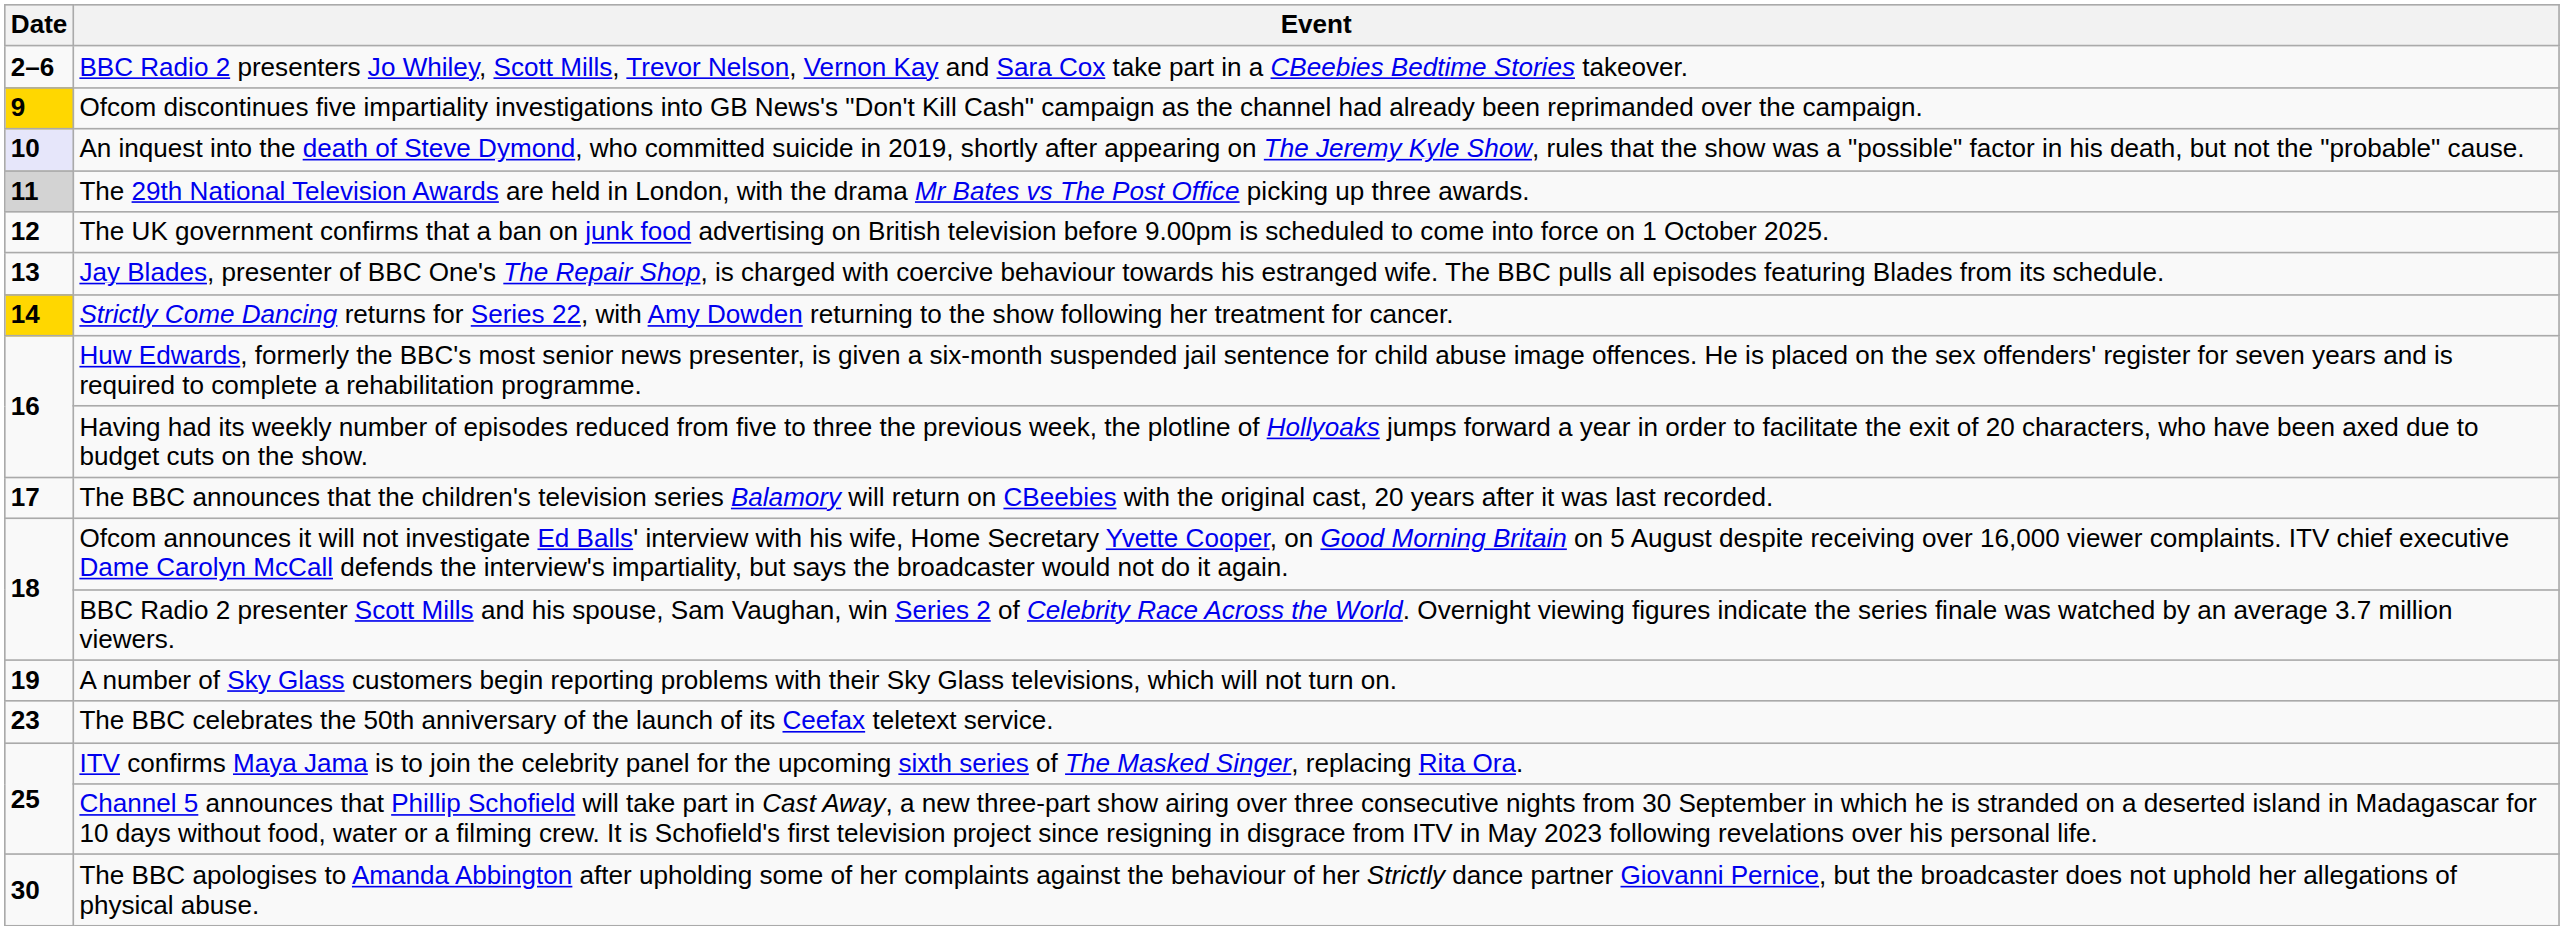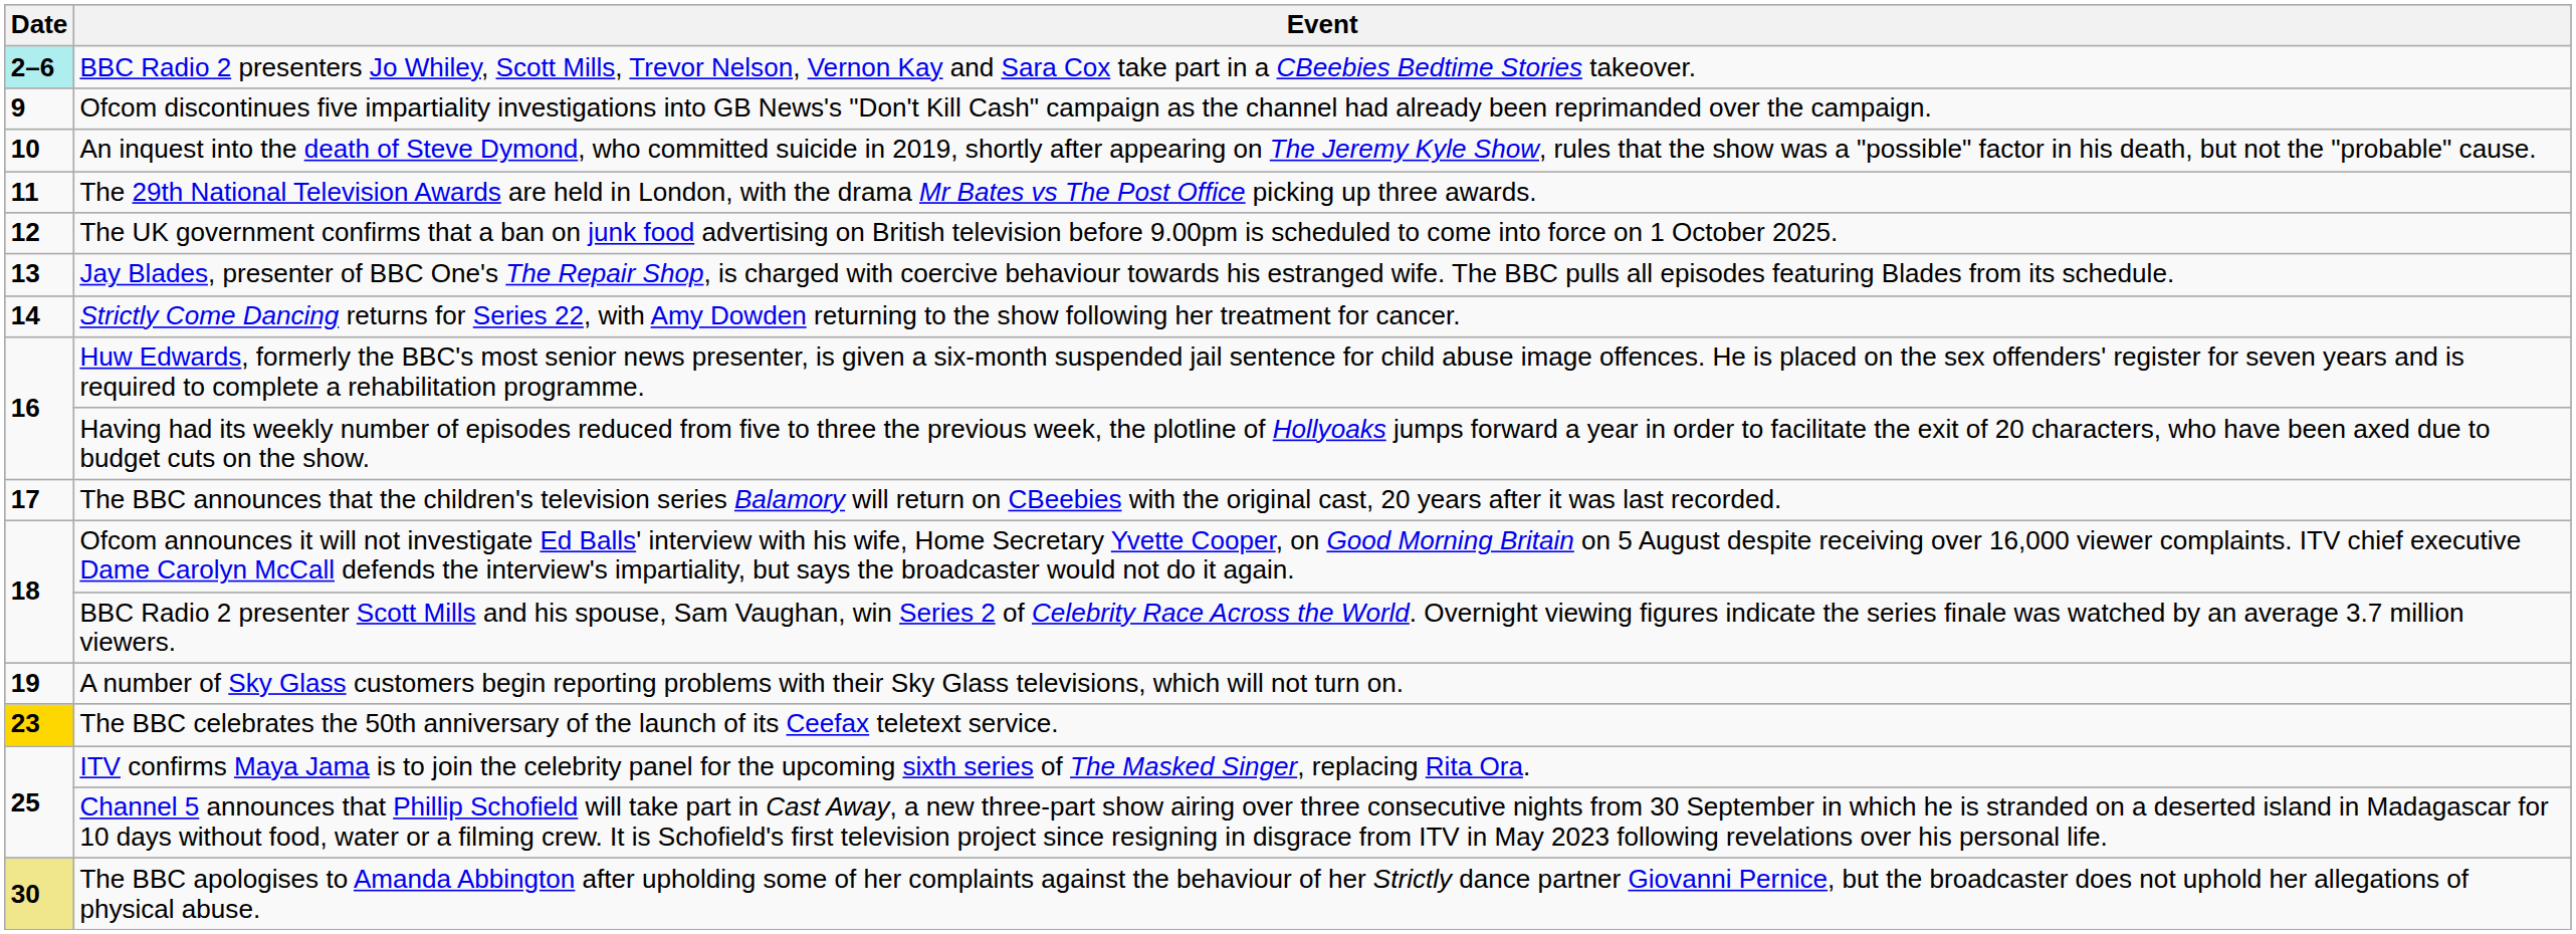row 2 | Date: no background -> paleturquoise background
row 3 | Date: gold background -> no background
row 4 | Date: lavender background -> no background
row 5 | Date: lightgrey background -> no background
row 8 | Date: gold background -> no background
row 15 | Date: no background -> gold background
row 18 | Date: no background -> khaki background
